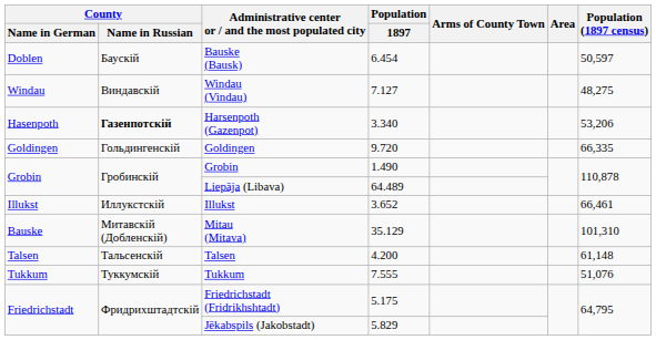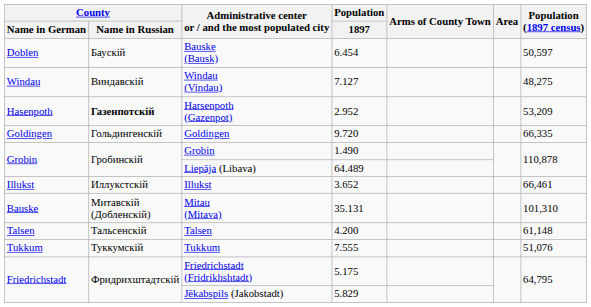Harsenpoth (Gazenpot) | Population / 1897: 3.340 -> 2.952
Harsenpoth (Gazenpot) | Population (1897 census): 53,206 -> 53,209
Mitau (Mitava) | Population / 1897: 35.129 -> 35.131
